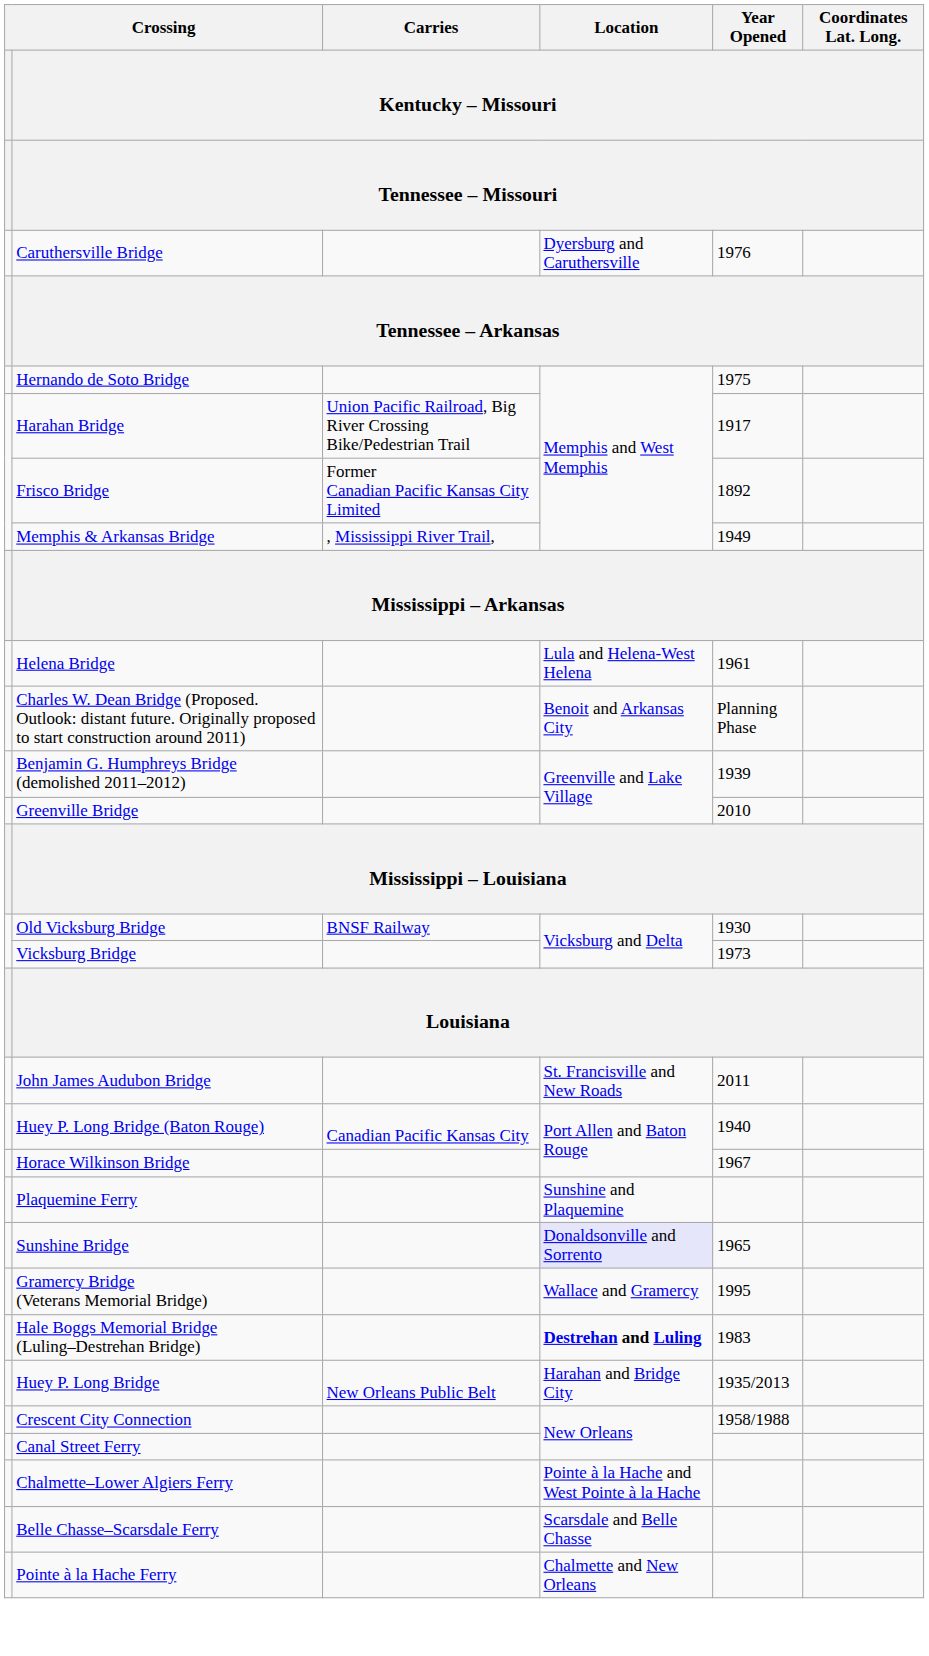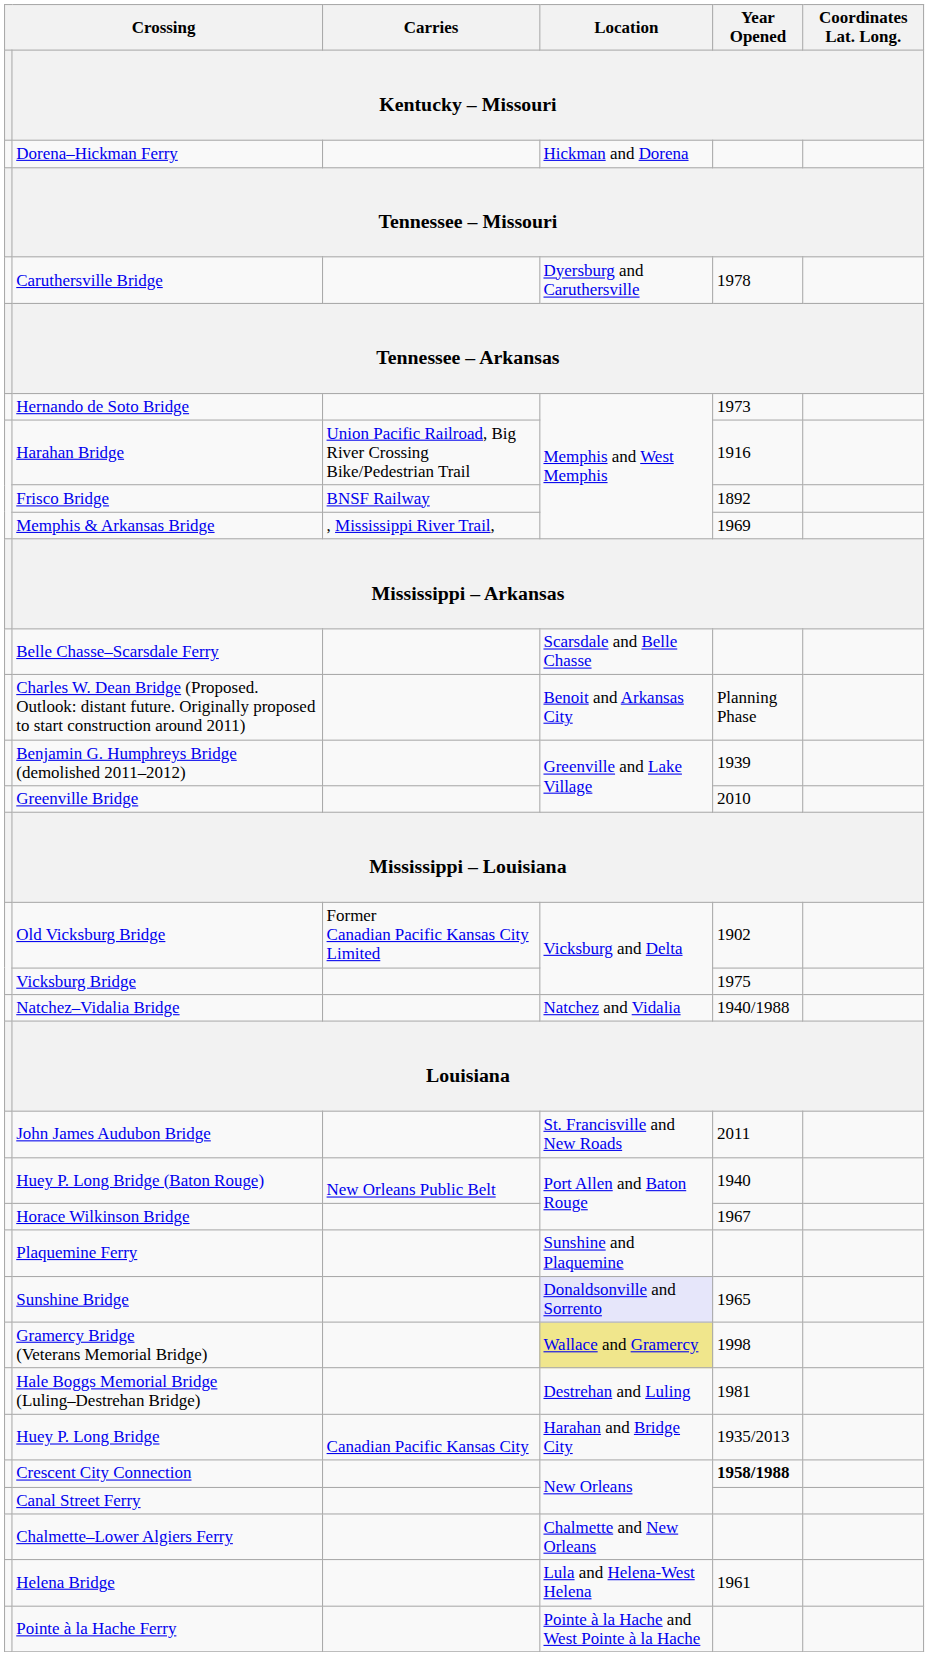+ row: Dorena–Hickman Ferry | Hickman and Dorena
Caruthersville Bridge | Year Opened / Kentucky – Missouri: 1976 -> 1978
Hernando de Soto Bridge | Year Opened / Kentucky – Missouri: 1975 -> 1973
Harahan Bridge | Year Opened / Kentucky – Missouri: 1917 -> 1916
Frisco Bridge | Carries / Kentucky – Missouri: Former Canadian Pacific Kansas City Limited -> BNSF Railway
Memphis & Arkansas Bridge | Year Opened / Kentucky – Missouri: 1949 -> 1969
rows swapped: Helena Bridge <-> Belle Chasse–Scarsdale Ferry
Old Vicksburg Bridge | Carries / Kentucky – Missouri: BNSF Railway -> Former Canadian Pacific Kansas City Limited
Old Vicksburg Bridge | Year Opened / Kentucky – Missouri: 1930 -> 1902
Vicksburg Bridge | Year Opened / Kentucky – Missouri: 1973 -> 1975
+ row: Natchez–Vidalia Bridge | Natchez and Vidalia | 1940/1988
Huey P. Long Bridge (Baton Rouge) | Carries / Kentucky – Missouri: Canadian Pacific Kansas City -> New Orleans Public Belt
Gramercy Bridge (Veterans Memorial Bridge) | Location / Kentucky – Missouri: no background -> khaki background
Gramercy Bridge (Veterans Memorial Bridge) | Year Opened / Kentucky – Missouri: 1995 -> 1998
Hale Boggs Memorial Bridge (Luling–Destrehan Bridge) | Location / Kentucky – Missouri: bold -> normal
Hale Boggs Memorial Bridge (Luling–Destrehan Bridge) | Year Opened / Kentucky – Missouri: 1983 -> 1981
Huey P. Long Bridge | Carries / Kentucky – Missouri: New Orleans Public Belt -> Canadian Pacific Kansas City
Crescent City Connection | Year Opened / Kentucky – Missouri: normal -> bold
Chalmette–Lower Algiers Ferry | Location / Kentucky – Missouri: Pointe à la Hache and West Pointe à la Hache -> Chalmette and New Orleans
Pointe à la Hache Ferry | Location / Kentucky – Missouri: Chalmette and New Orleans -> Pointe à la Hache and West Pointe à la Hache
